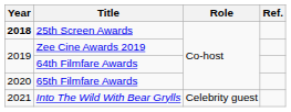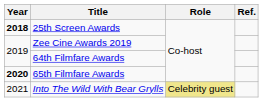65th Filmfare Awards | Year: normal -> bold
Into The Wild With Bear Grylls | Role: no background -> khaki background
